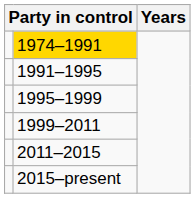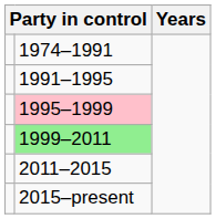1974–1991 | column 2: gold background -> no background
1995–1999 | column 2: no background -> pink background
1999–2011 | column 2: no background -> lightgreen background
